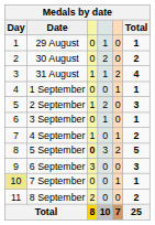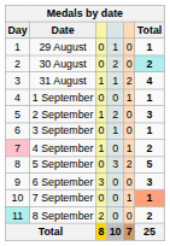30 August | Total: no background -> paleturquoise background
4 September | Day: no background -> pink background
5 September | column 3: bold -> normal
7 September | Day: khaki background -> no background
7 September | Total: no background -> lightsalmon background
8 September | Day: no background -> paleturquoise background
